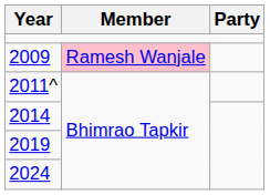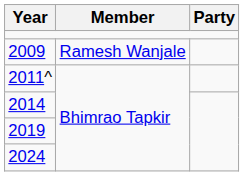2009 | Member: pink background -> no background
